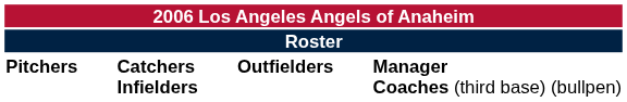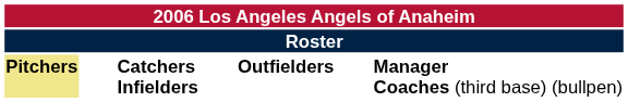Pitchers | column 1: no background -> khaki background
